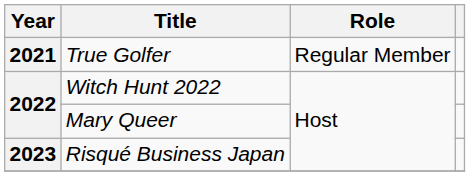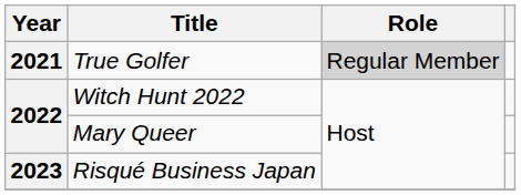True Golfer | Role: no background -> lightgrey background
